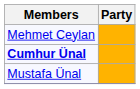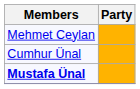Cumhur Ünal | Members: bold -> normal
Mustafa Ünal | Members: normal -> bold
